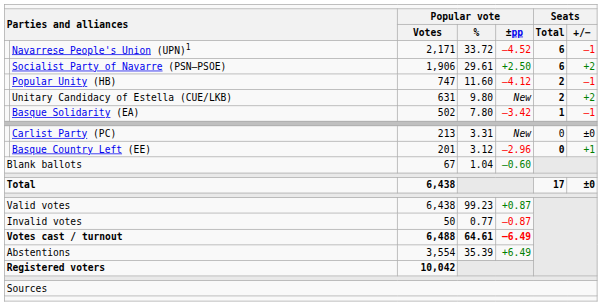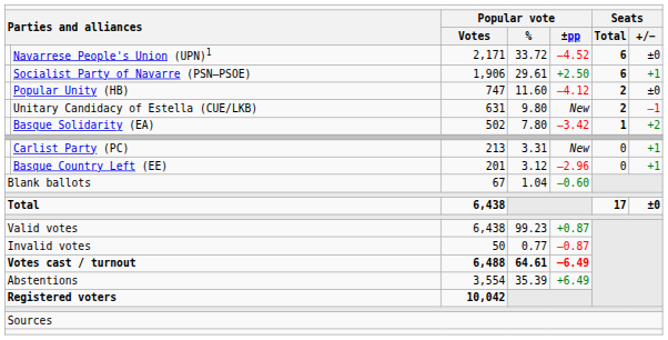Navarrese People's Union (UPN)1 | column 7: –1 -> ±0
Socialist Party of Navarre (PSN–PSOE) | column 7: +2 -> +1
Popular Unity (HB) | column 7: –1 -> ±0
Unitary Candidacy of Estella (CUE/LKB) | column 7: +2 -> –1
Basque Solidarity (EA) | column 7: –1 -> +2
Carlist Party (PC) | column 7: ±0 -> +1
Basque Country Left (EE) | column 6: bold -> normal
